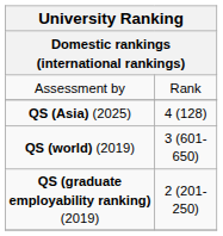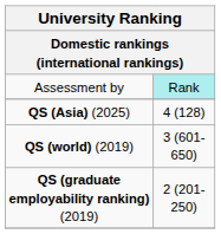Assessment by | column 2: no background -> paleturquoise background
